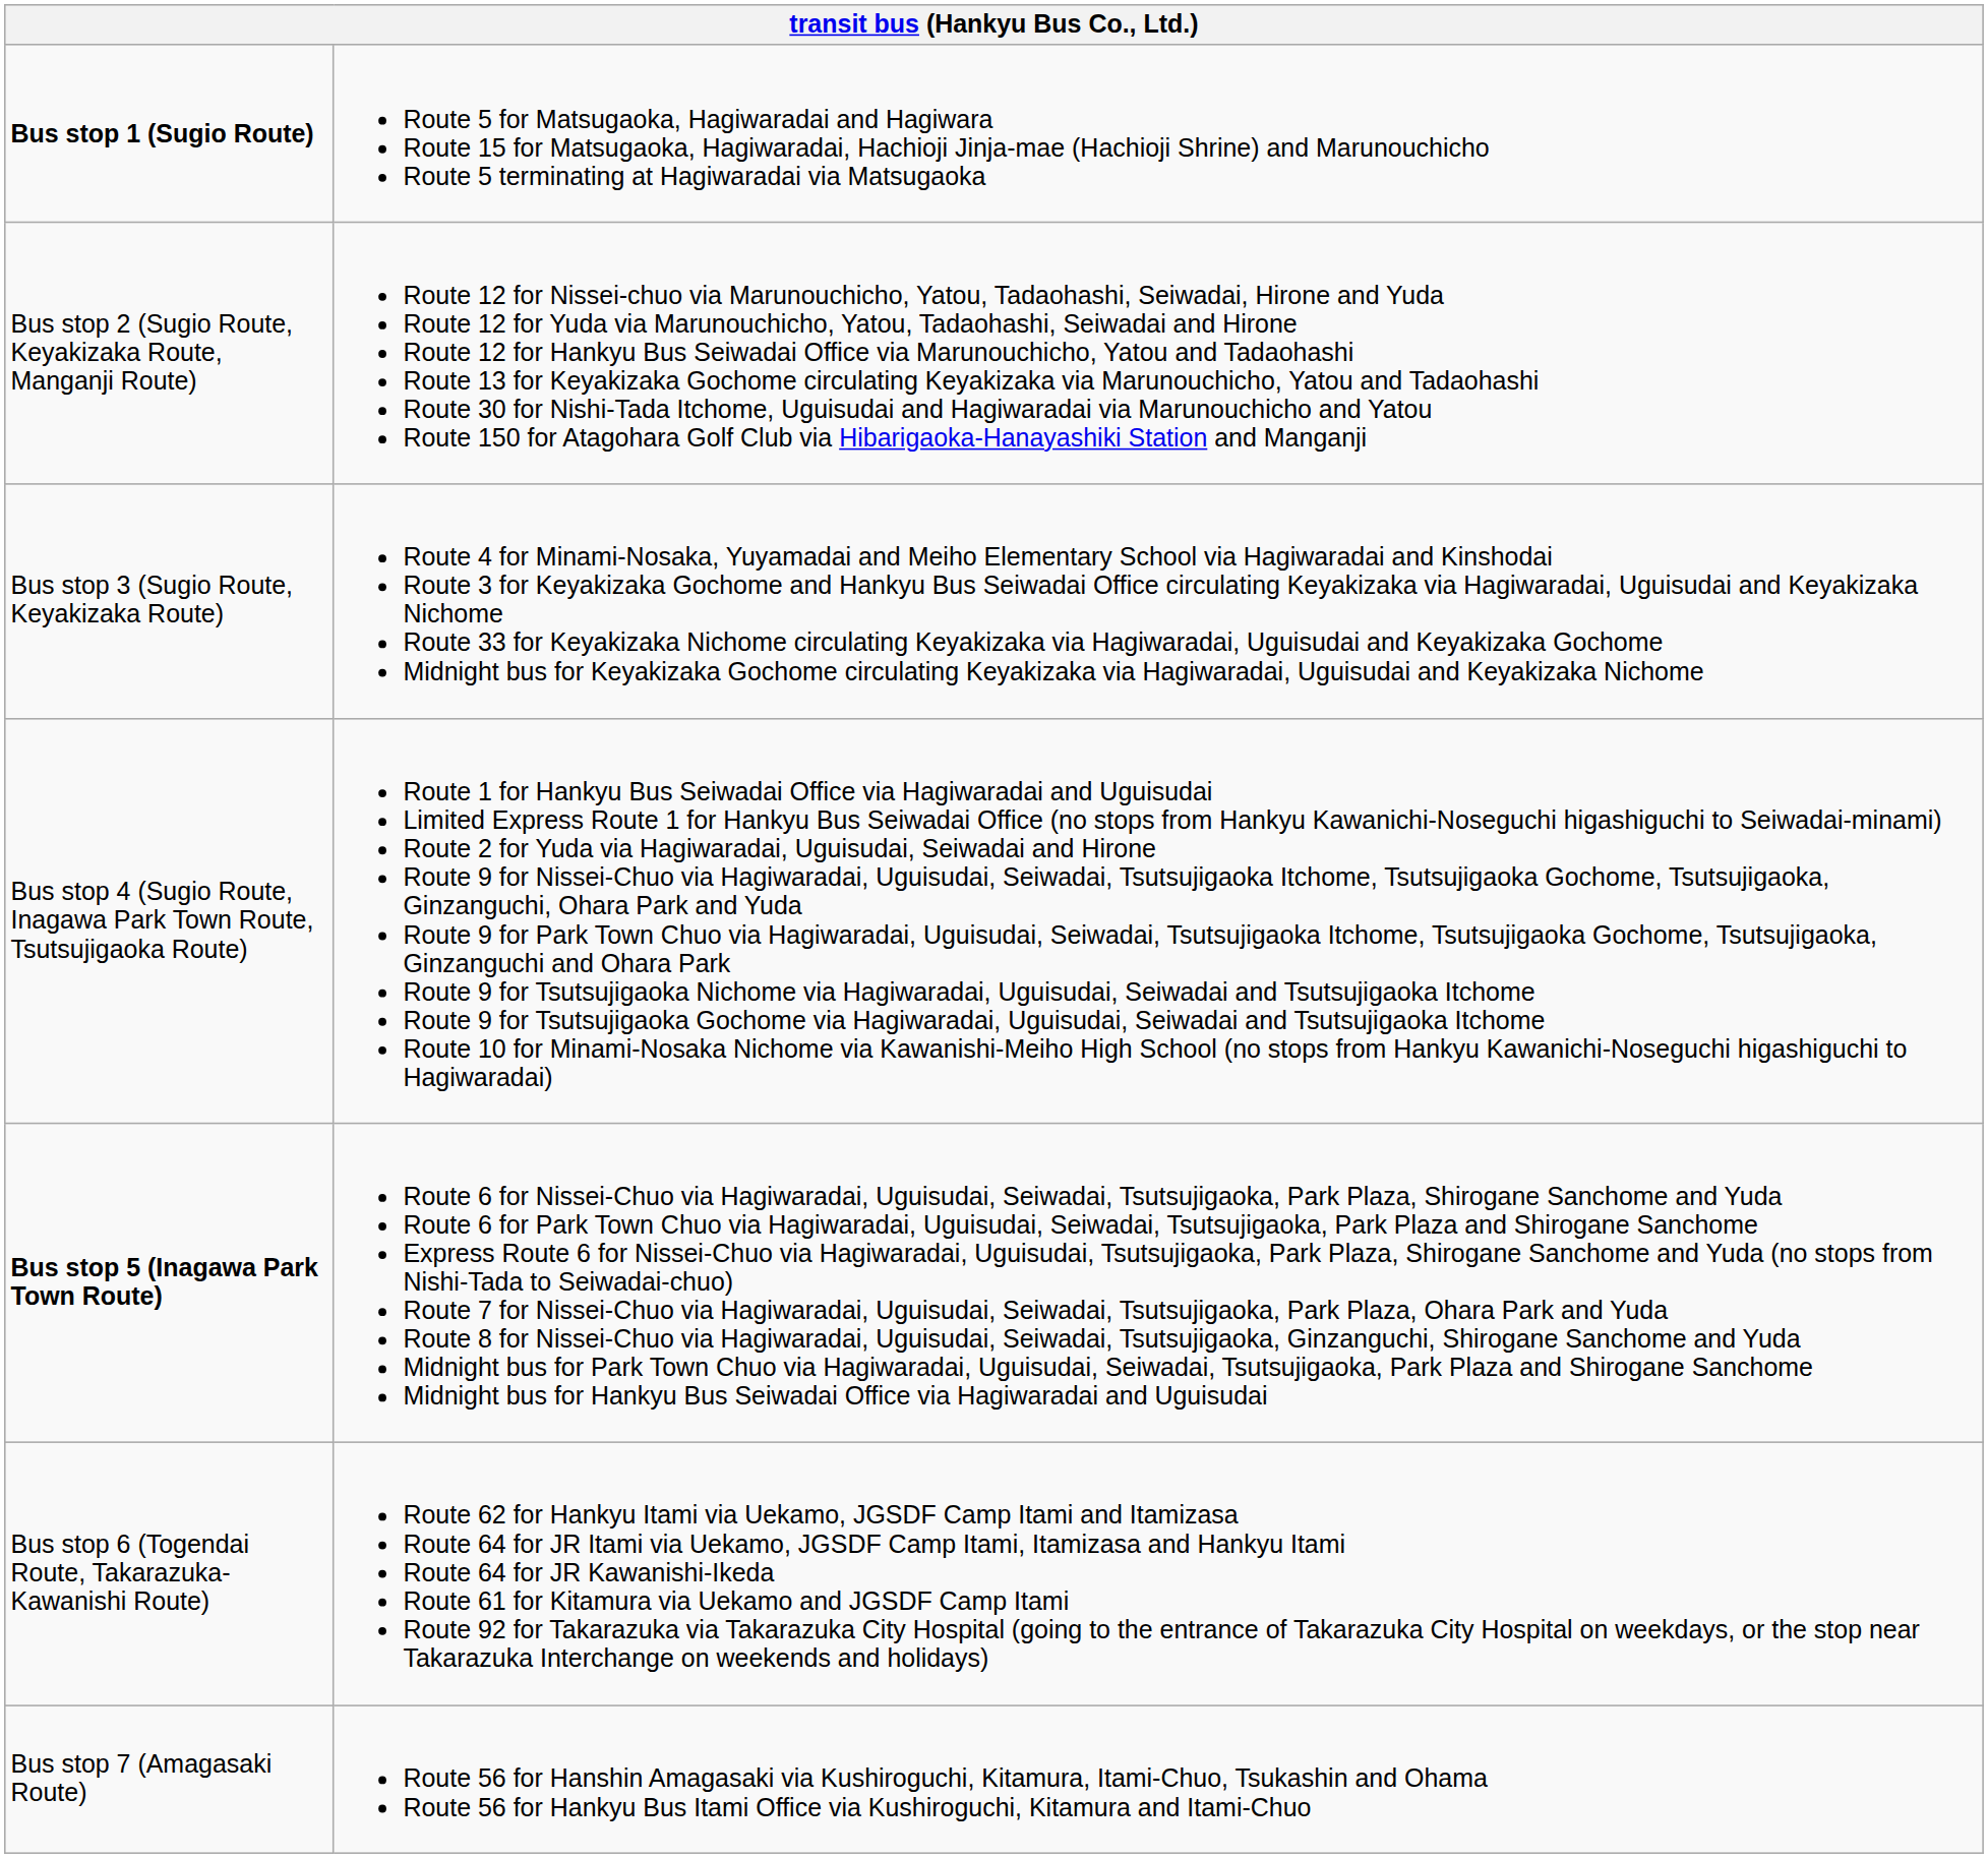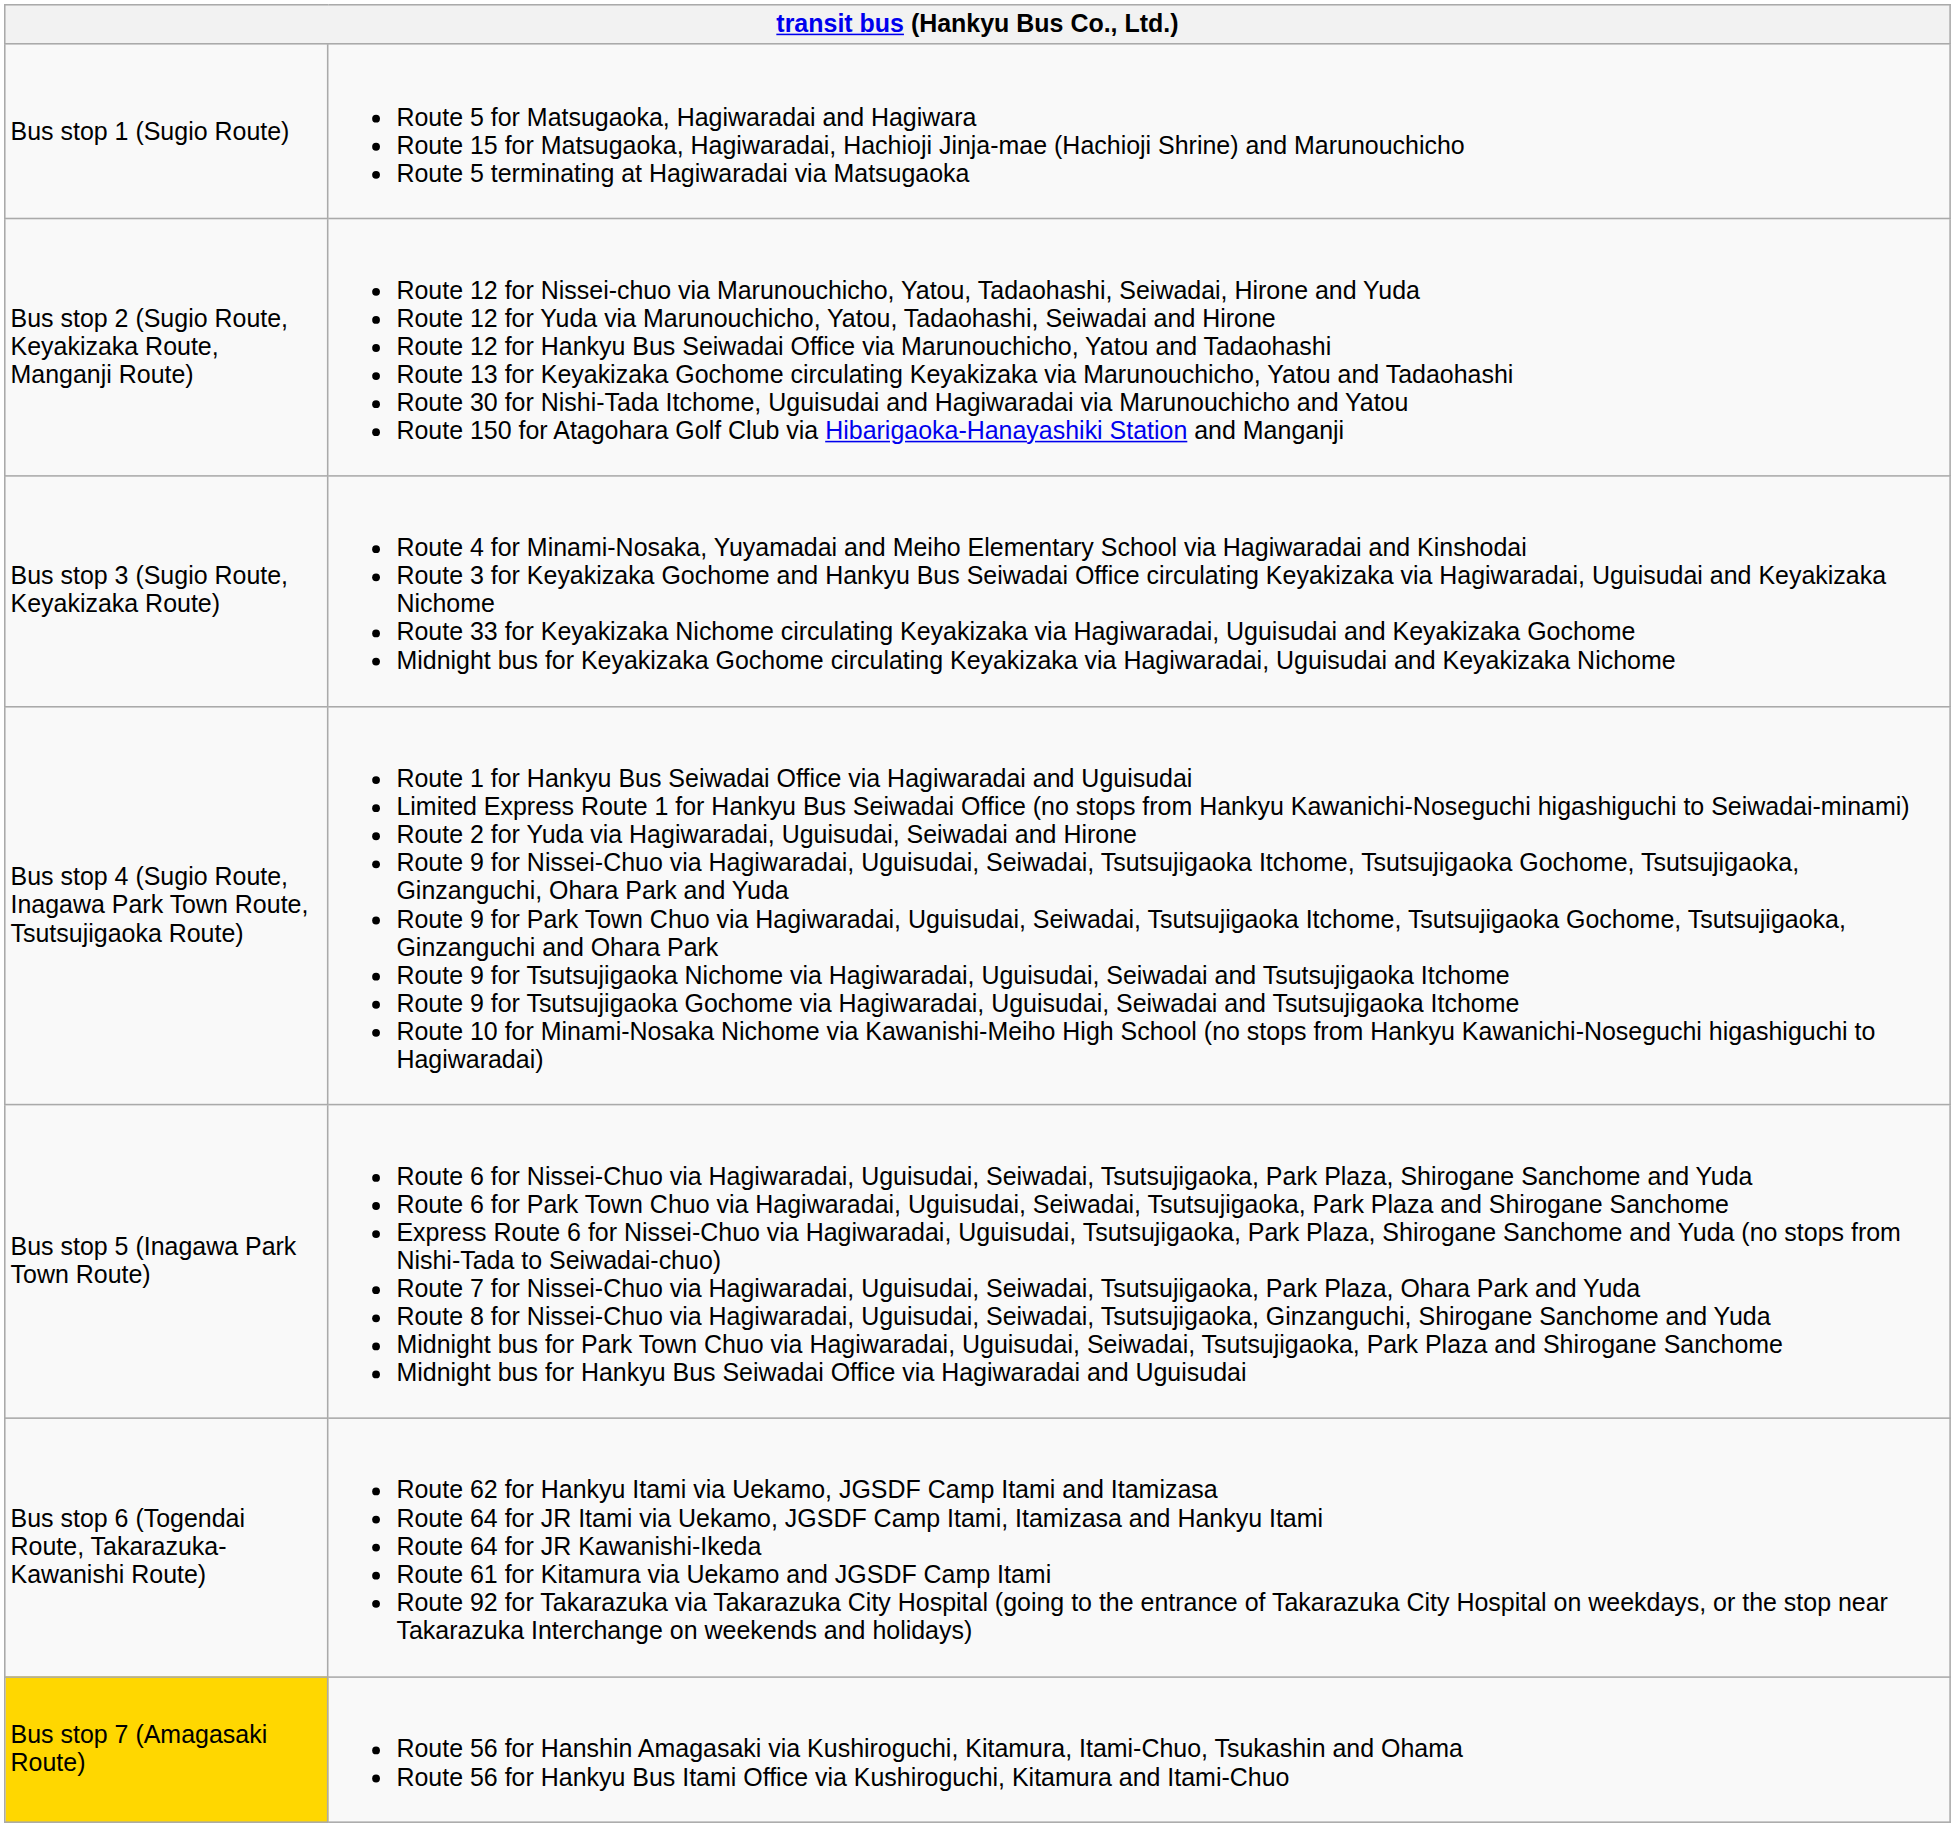Bus stop 1 (Sugio Route) | column 1: bold -> normal
Bus stop 5 (Inagawa Park Town Route) | column 1: bold -> normal
Bus stop 7 (Amagasaki Route) | column 1: no background -> gold background
